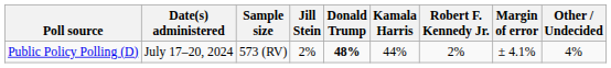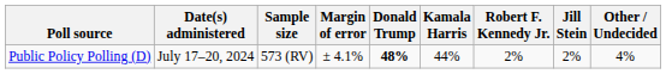columns swapped: Margin of error <-> Jill Stein
